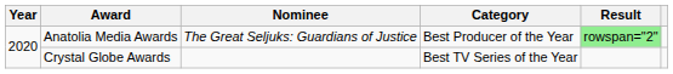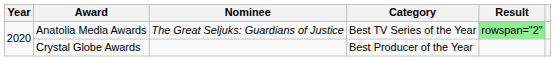Anatolia Media Awards | Category: Best Producer of the Year -> Best TV Series of the Year
Crystal Globe Awards | Category: Best TV Series of the Year -> Best Producer of the Year
